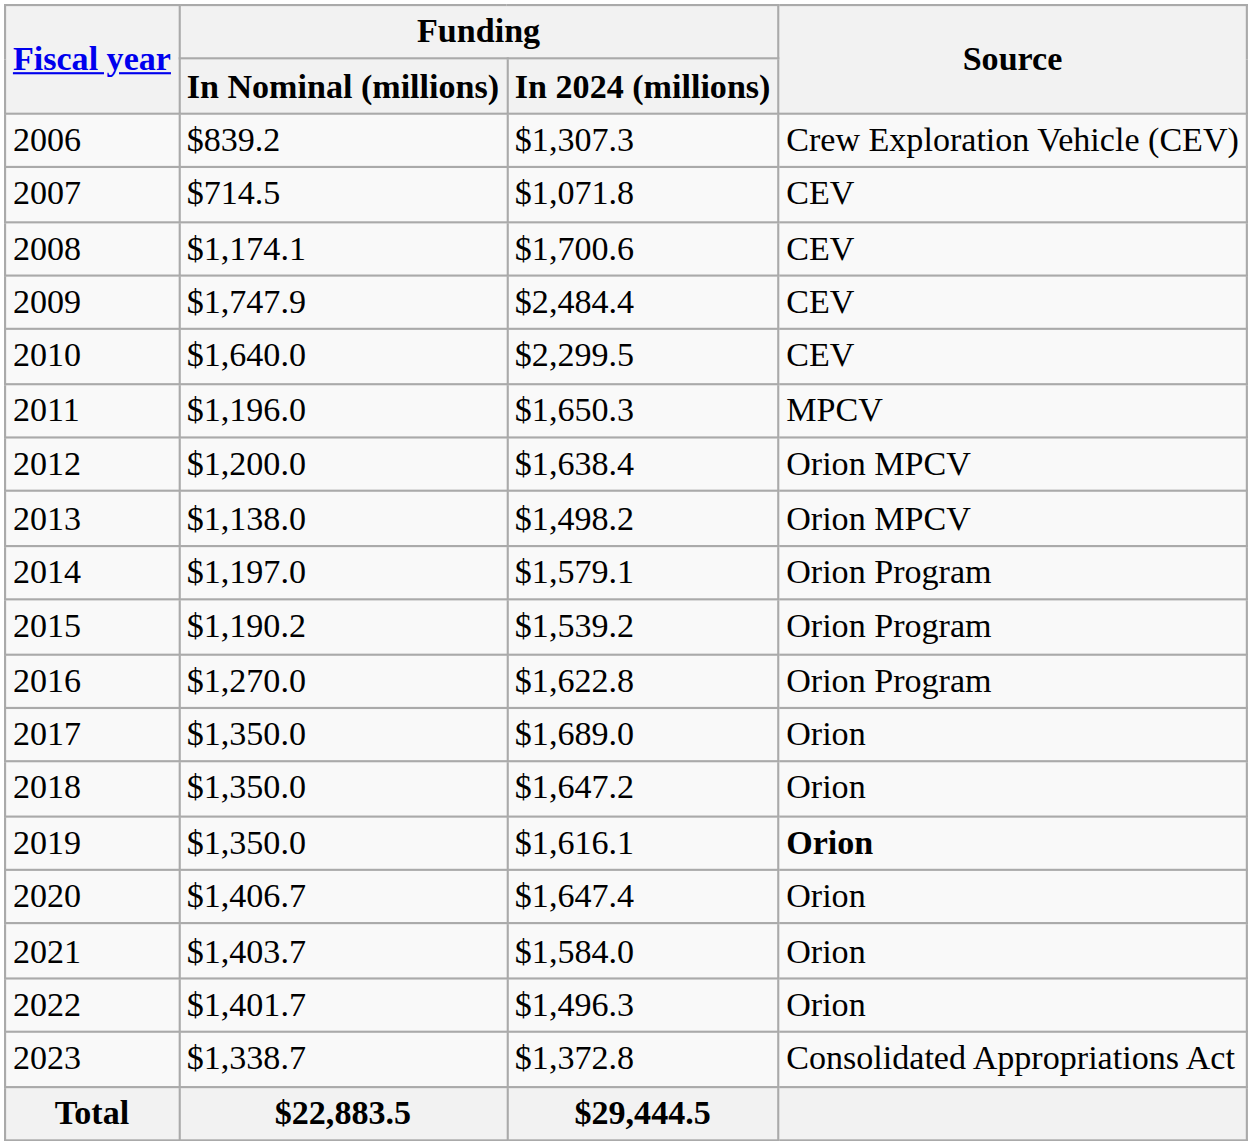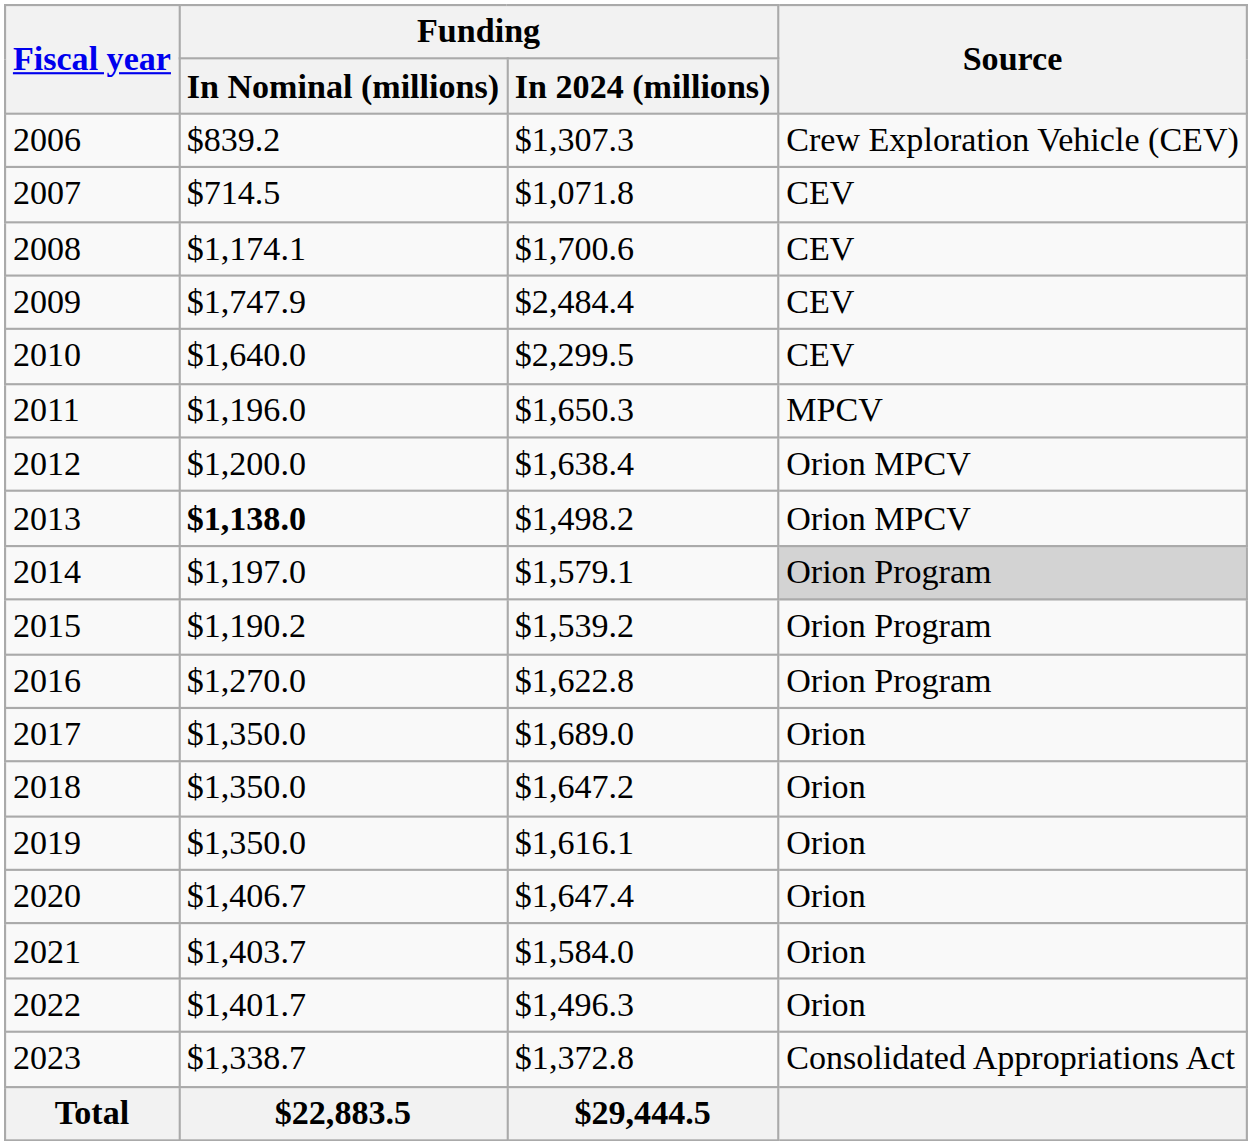2013 | Funding / In Nominal (millions): normal -> bold
2014 | Source: no background -> lightgrey background
2019 | Source: bold -> normal
